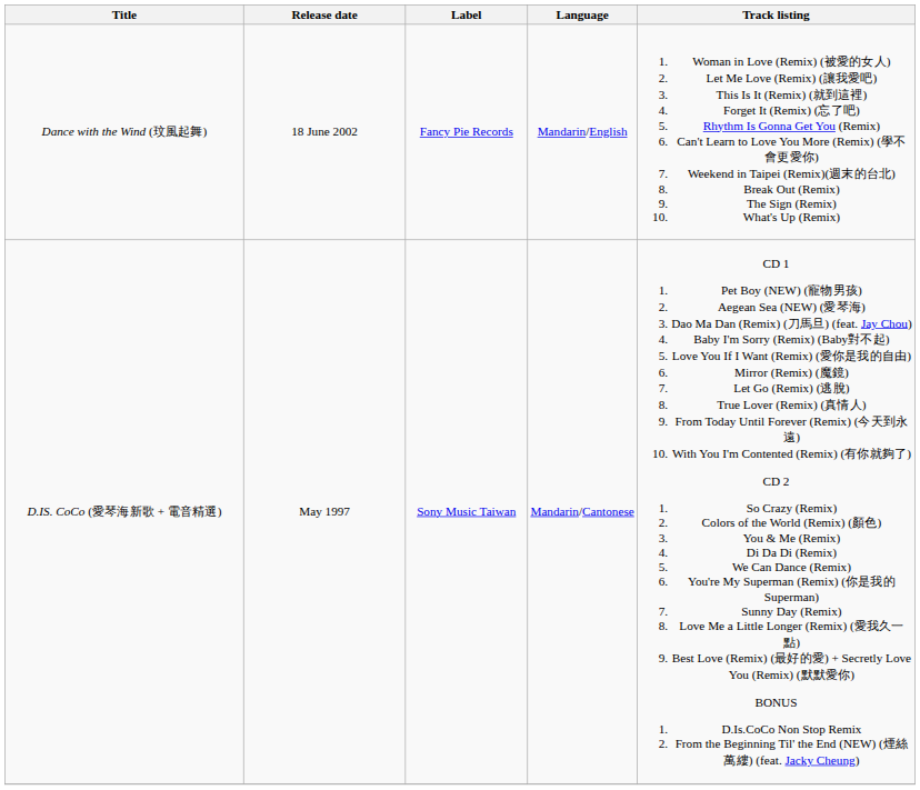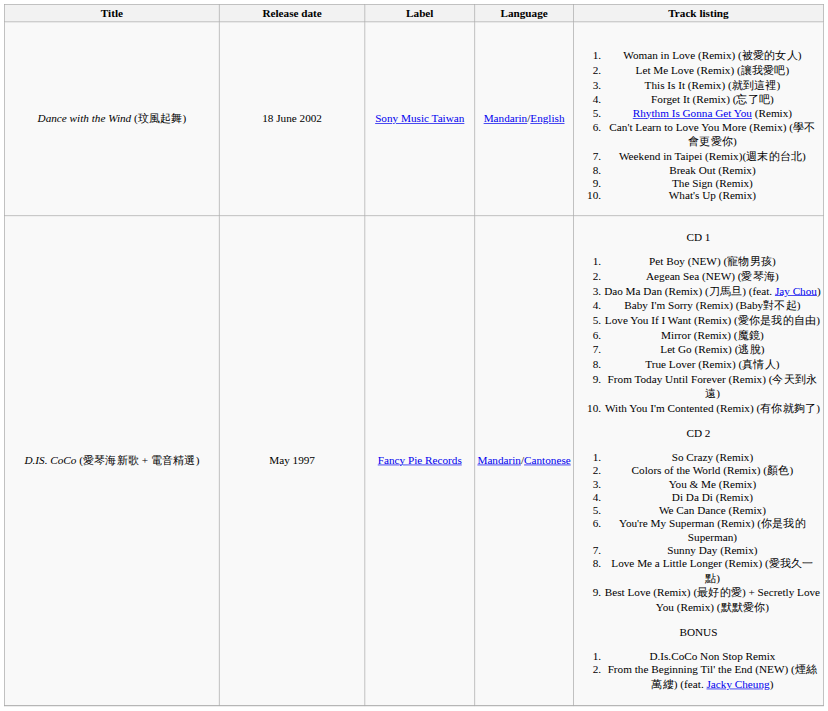Dance with the Wind (玟風起舞) | Label: Fancy Pie Records -> Sony Music Taiwan
D.IS. CoCo (愛琴海新歌 + 電音精選) | Label: Sony Music Taiwan -> Fancy Pie Records
